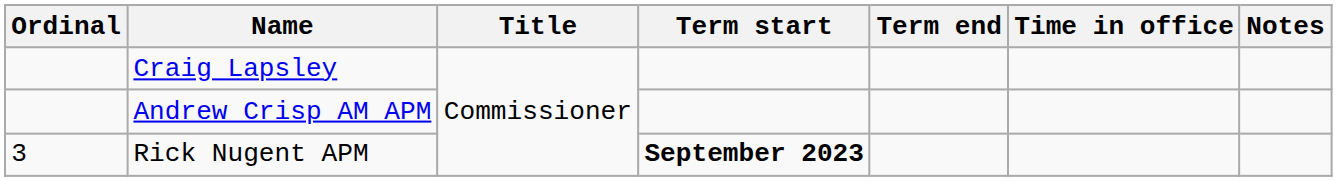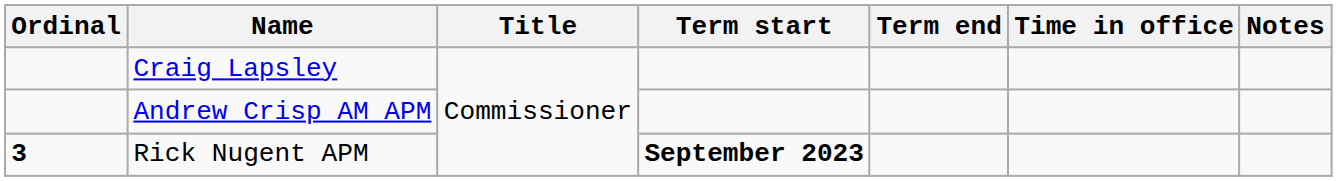Rick Nugent APM | Ordinal: normal -> bold
